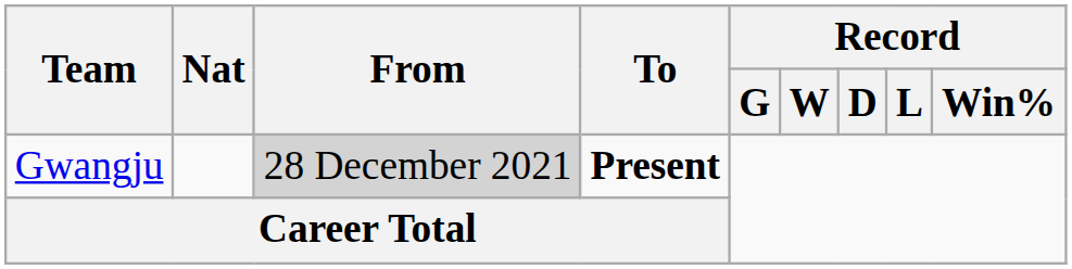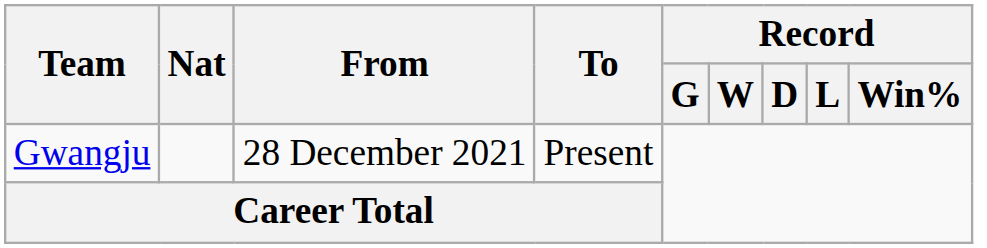Gwangju | From: lightgrey background -> no background
Gwangju | To: bold -> normal
